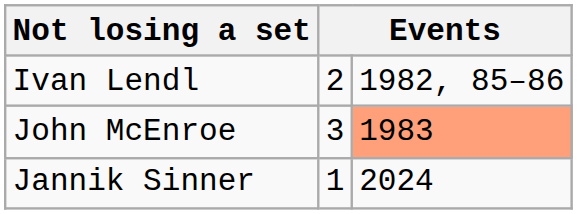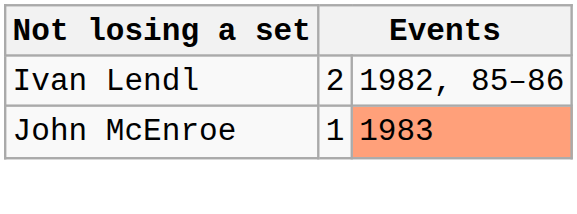John McEnroe | column 2: 3 -> 1
- row: Jannik Sinner | 1 | 2024
